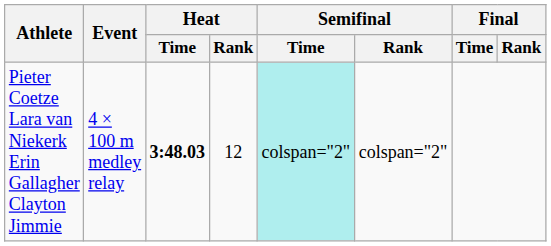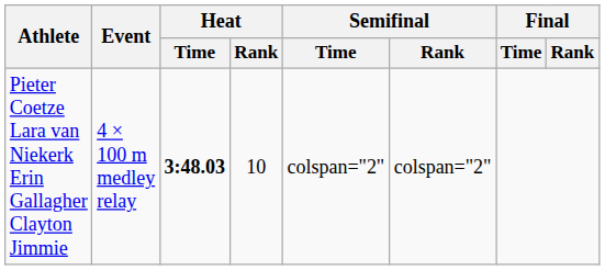Pieter Coetze Lara van Niekerk Erin Gallagher Clayton Jimmie | Heat / Rank: 12 -> 10
Pieter Coetze Lara van Niekerk Erin Gallagher Clayton Jimmie | Semifinal / Time: paleturquoise background -> no background
